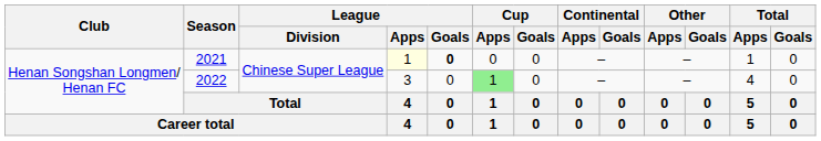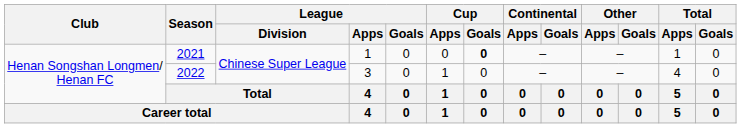2021 | League / Apps: lightyellow background -> no background
2021 | League / Goals: bold -> normal
2021 | Cup / Goals: normal -> bold
2022 | Cup / Apps: lightgreen background -> no background
